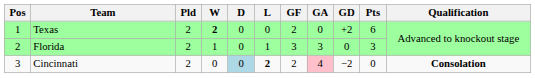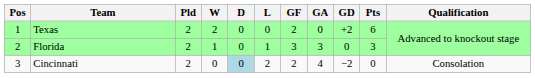Texas | W: bold -> normal
Cincinnati | L: bold -> normal
Cincinnati | GA: pink background -> no background
Cincinnati | Qualification: bold -> normal
